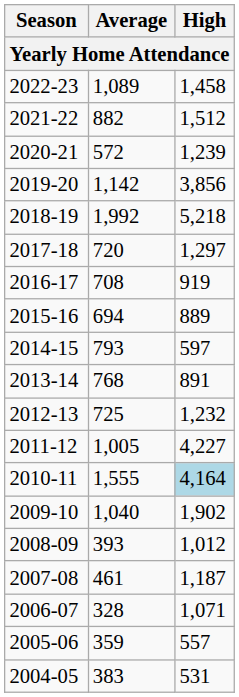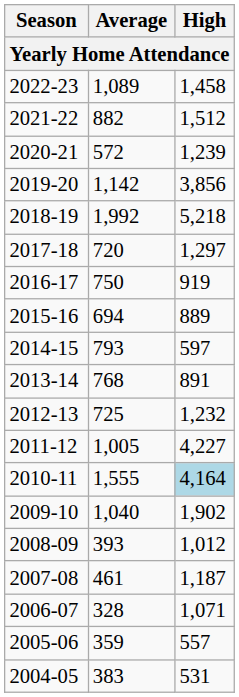2016-17 | Average: 708 -> 750
